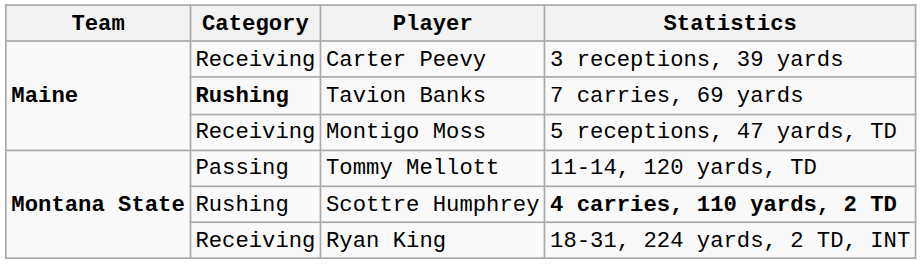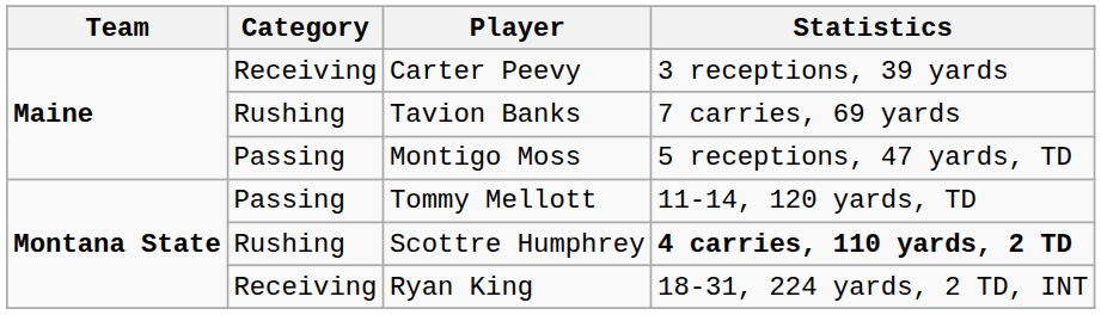Tavion Banks | Category: bold -> normal
Montigo Moss | Category: Receiving -> Passing
